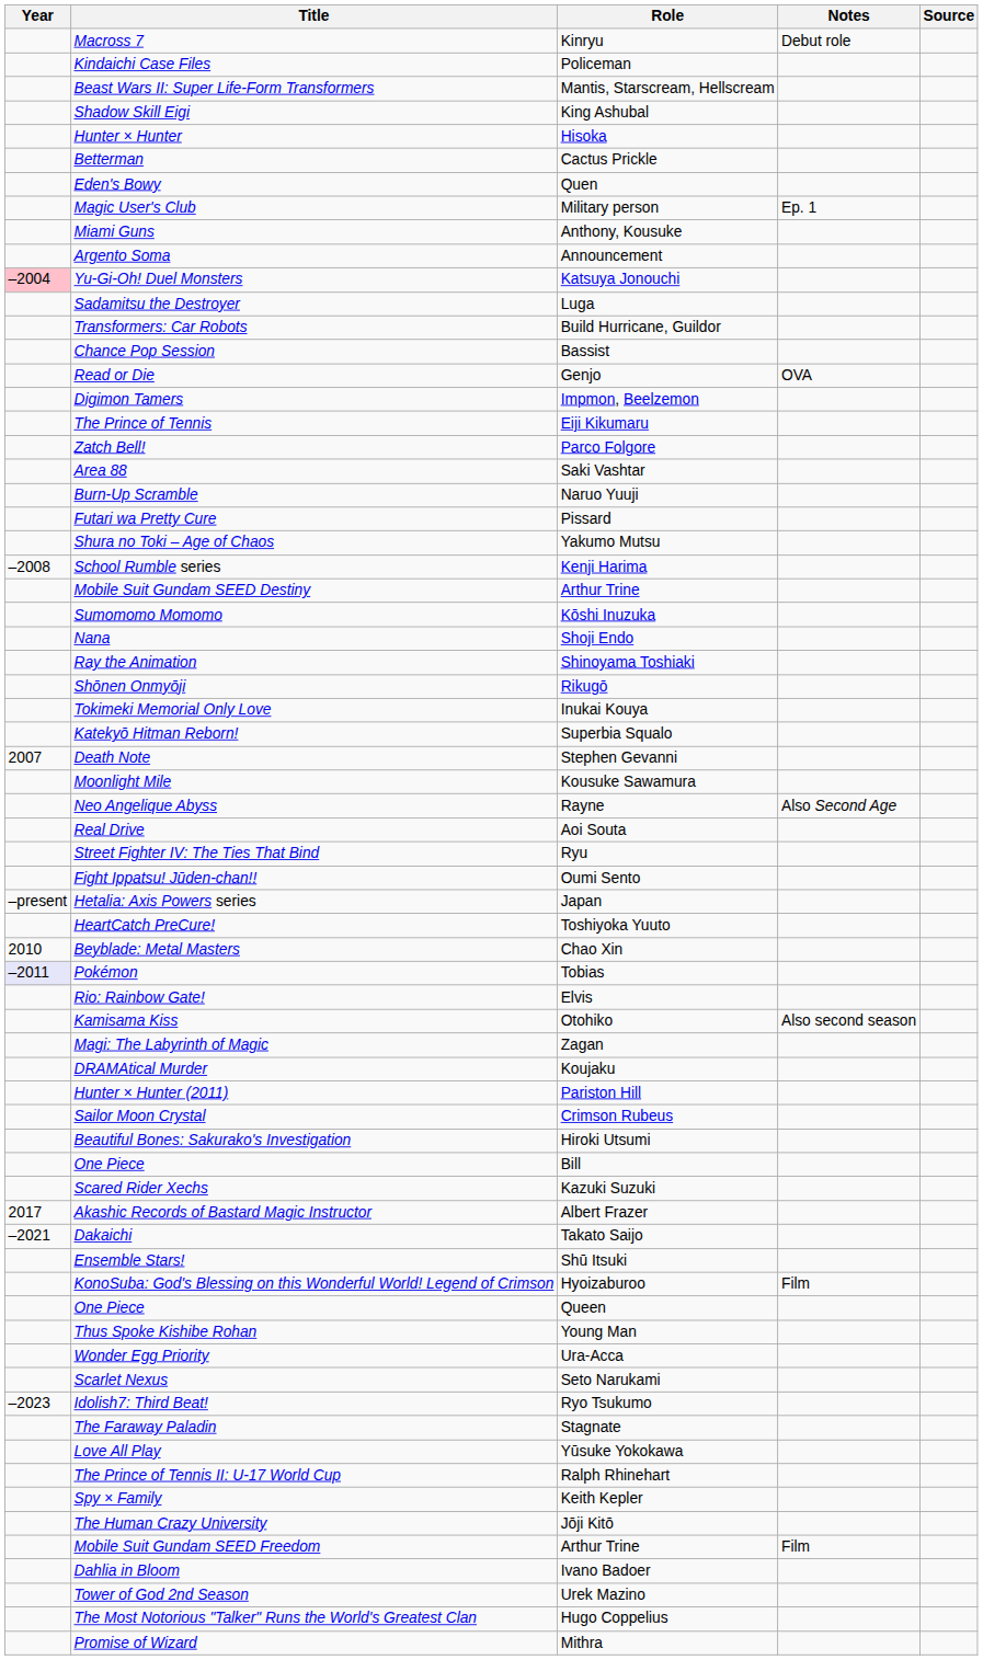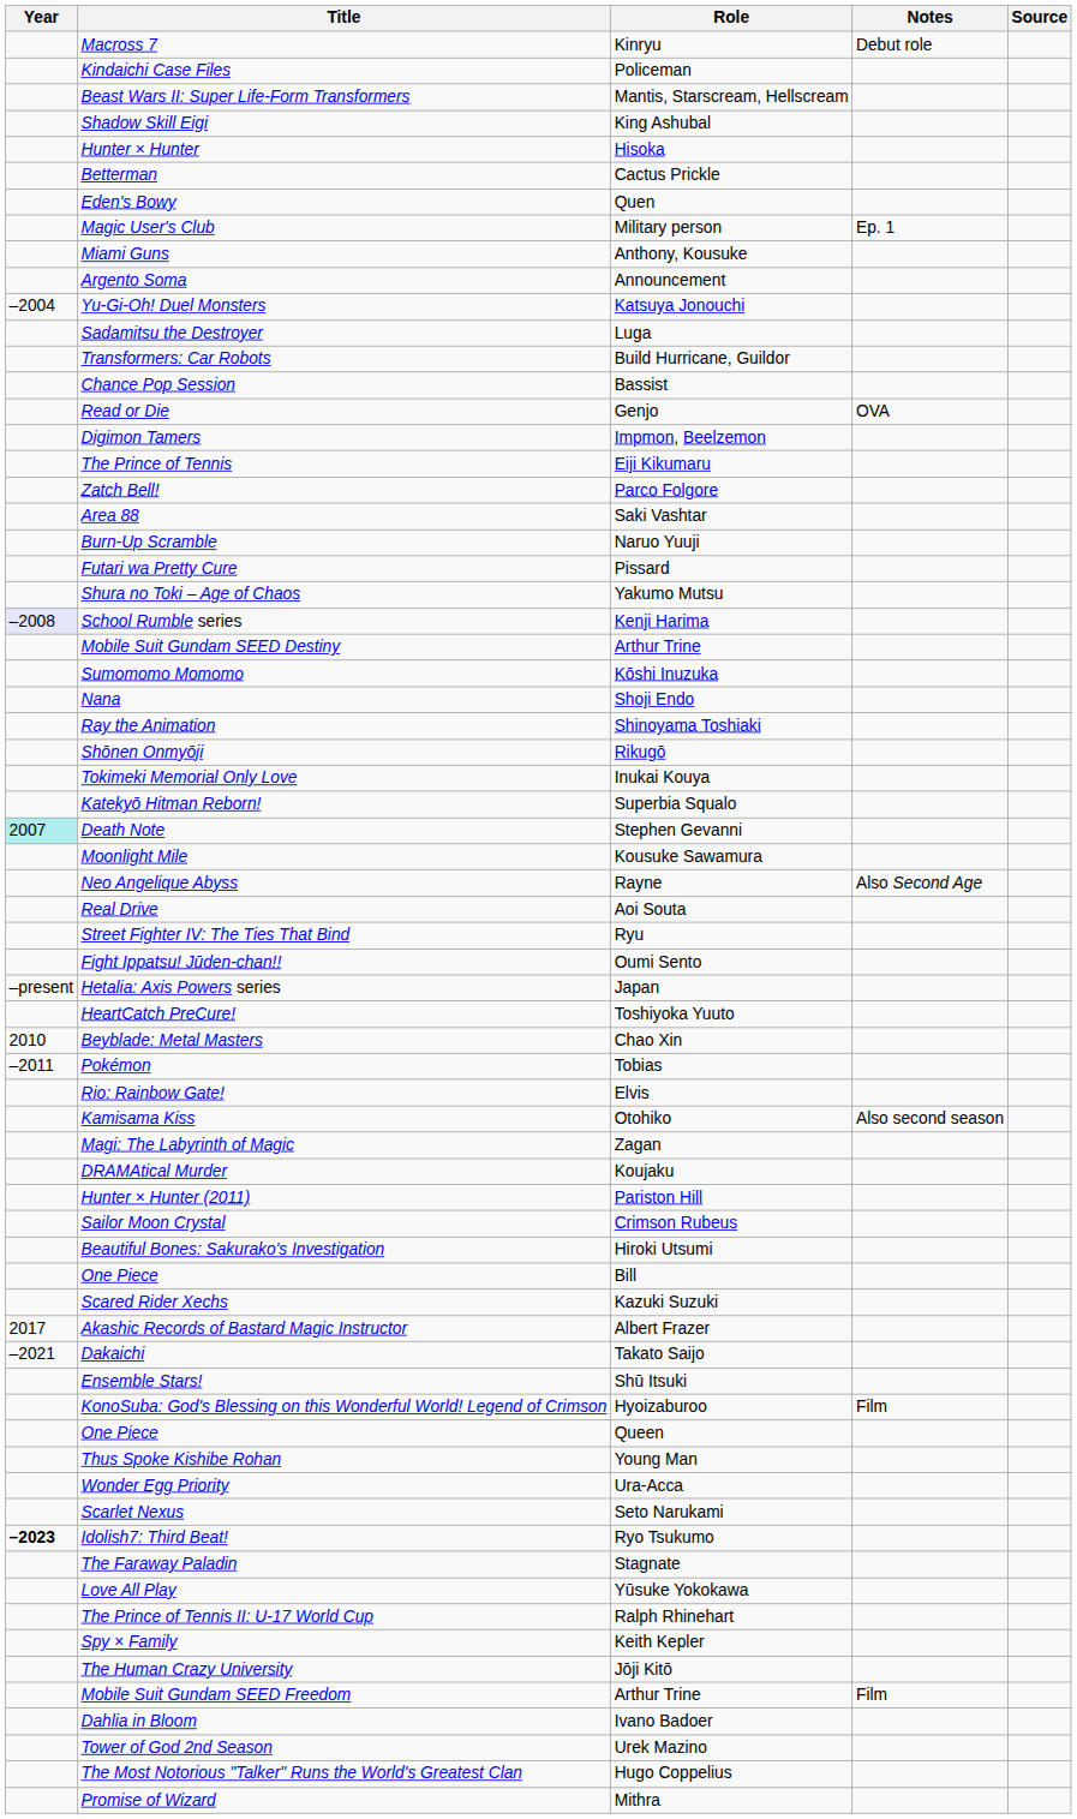Yu-Gi-Oh! Duel Monsters | Year: pink background -> no background
School Rumble series | Year: no background -> lavender background
Death Note | Year: no background -> paleturquoise background
Pokémon | Year: lavender background -> no background
Idolish7: Third Beat! | Year: normal -> bold
